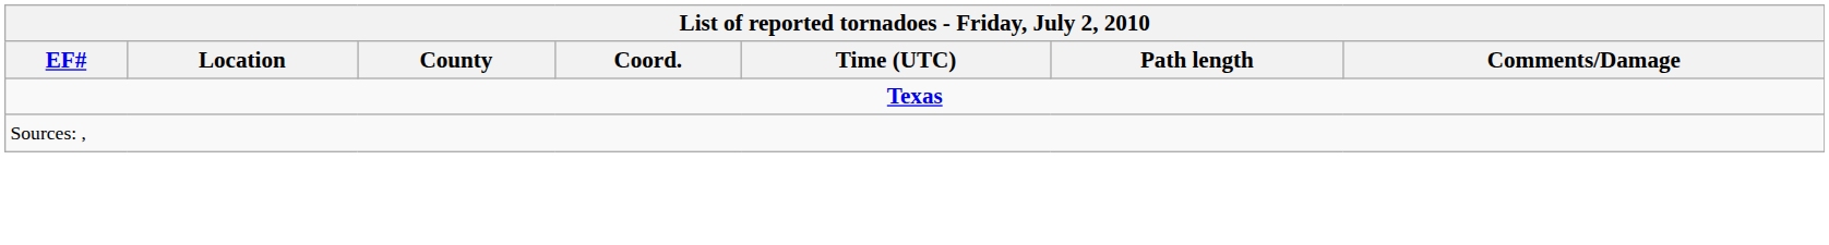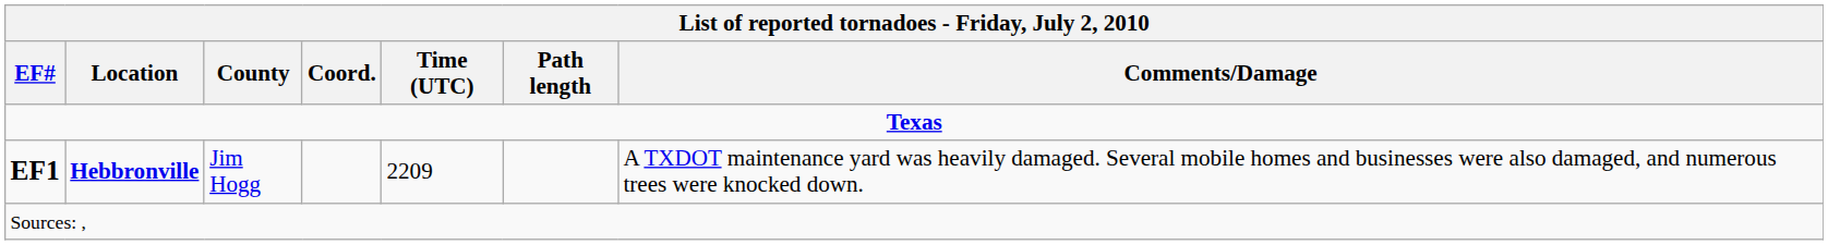+ row: EF1 | Hebbronville | Jim Hogg | 2209 | A TXDOT maintenance yard was heavily damaged. Several mobile homes and businesses were also damaged, and numerous trees were knocked down.
